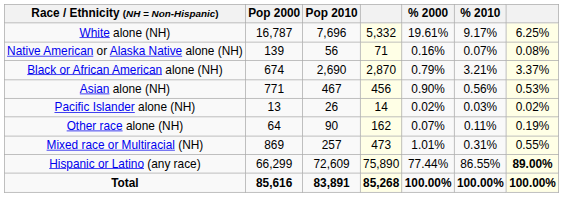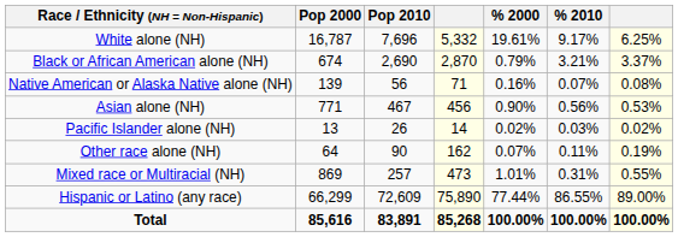rows swapped: Black or African American alone (NH) <-> Native American or Alaska Native alone (NH)
Hispanic or Latino (any race) | column 7: bold -> normal
